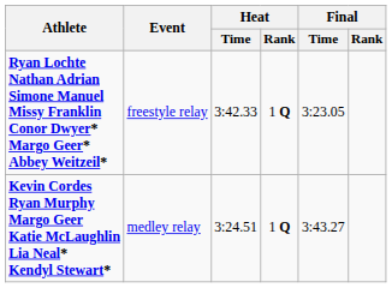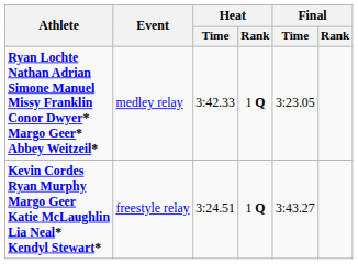row 3 | Event: freestyle relay -> medley relay
row 4 | Event: medley relay -> freestyle relay
